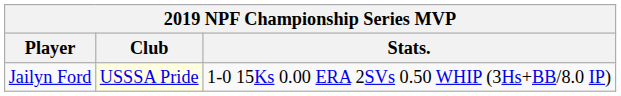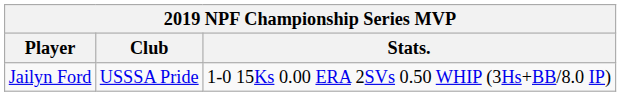Jailyn Ford | Club: lightyellow background -> no background
